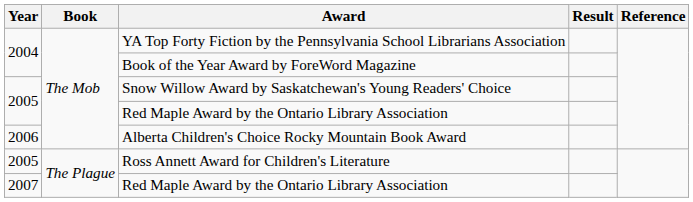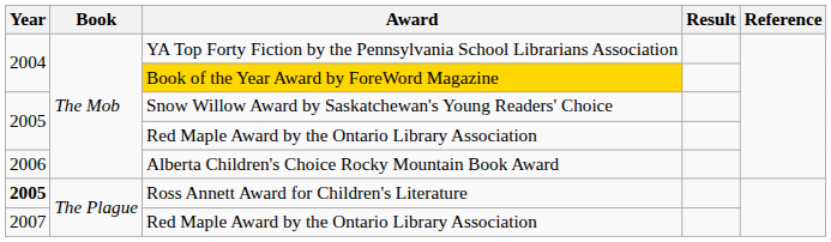Book of the Year Award by ForeWord Magazine | Award: no background -> gold background
Ross Annett Award for Children's Literature | Year: normal -> bold
